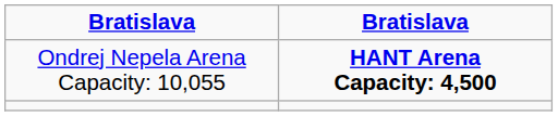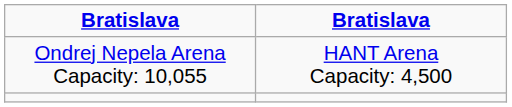Ondrej Nepela Arena Capacity: 10,055 | column 2: bold -> normal
